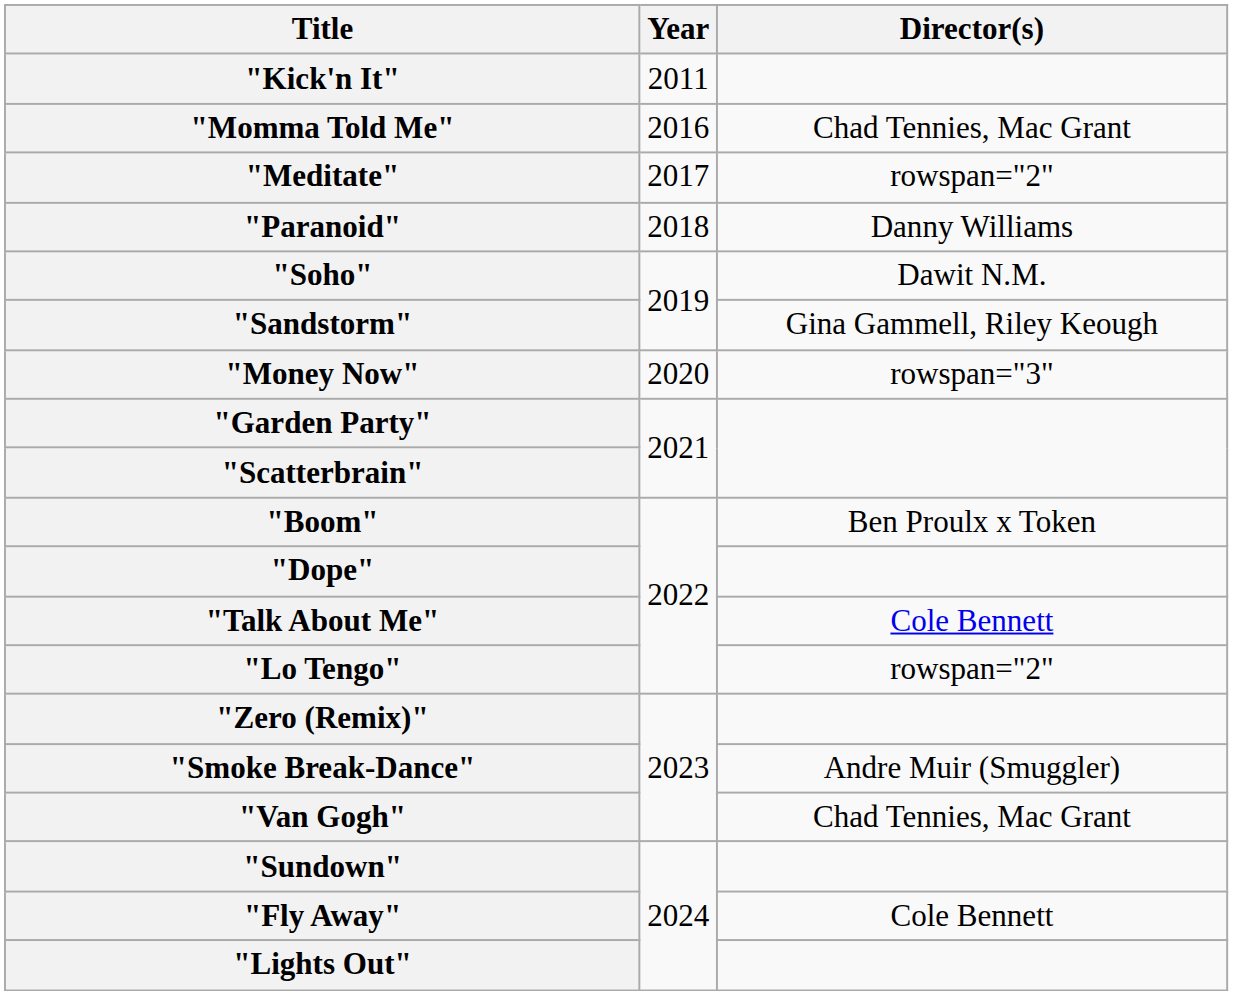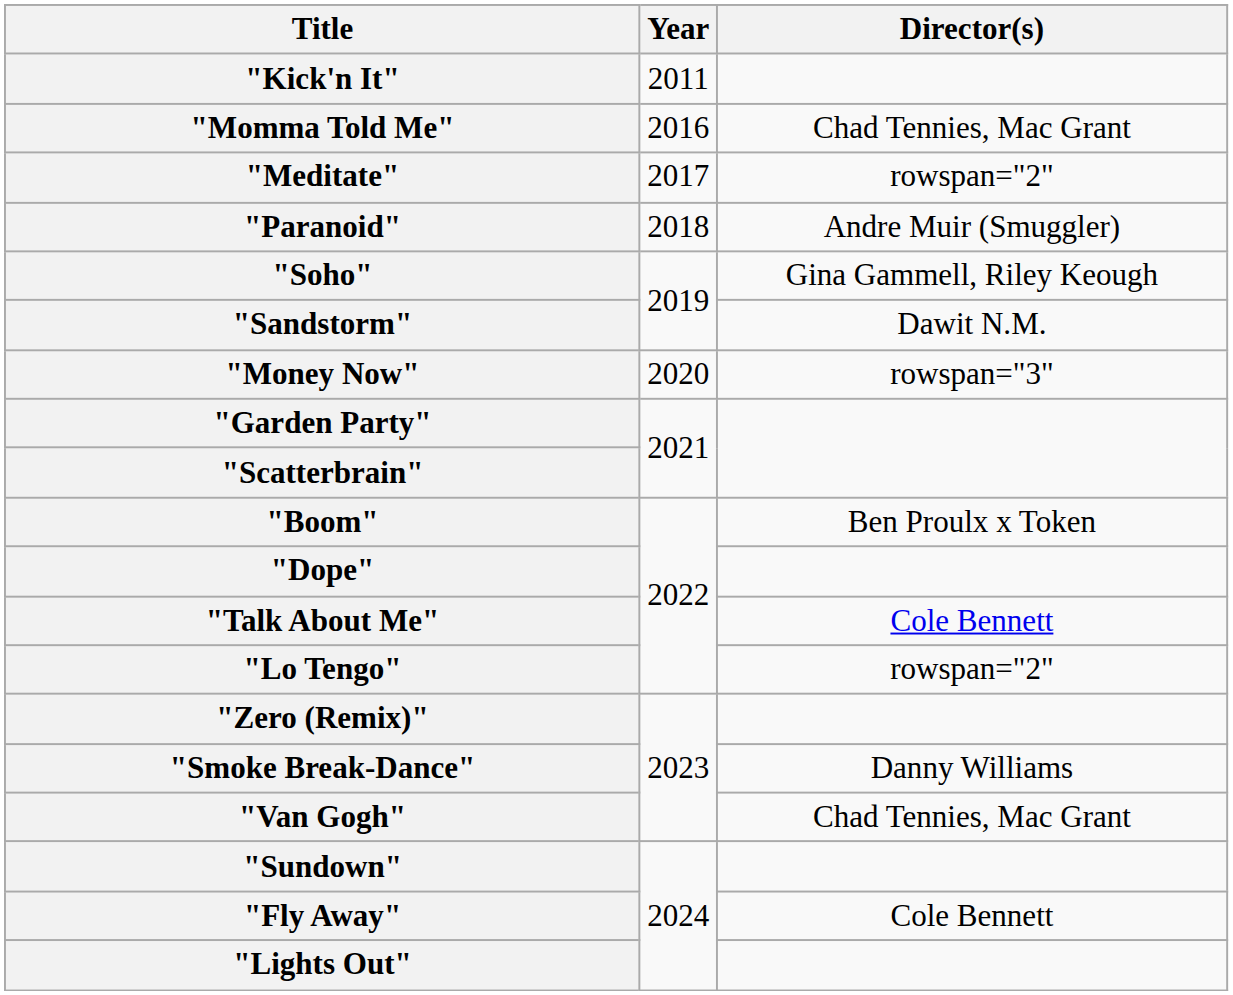"Paranoid" | Director(s): Danny Williams -> Andre Muir (Smuggler)
"Soho" | Director(s): Dawit N.M. -> Gina Gammell, Riley Keough
"Sandstorm" | Director(s): Gina Gammell, Riley Keough -> Dawit N.M.
"Smoke Break-Dance" | Director(s): Andre Muir (Smuggler) -> Danny Williams
